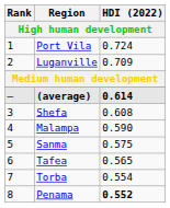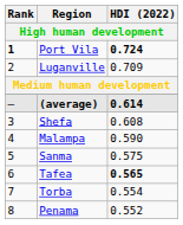Port Vila | Rank: normal -> bold
Port Vila | HDI (2022): normal -> bold
Tafea | HDI (2022): normal -> bold
Penama | HDI (2022): bold -> normal
